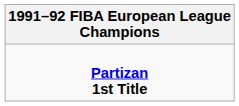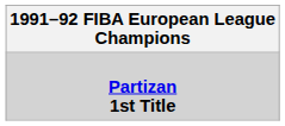row 2 | column 1: no background -> lightgrey background
